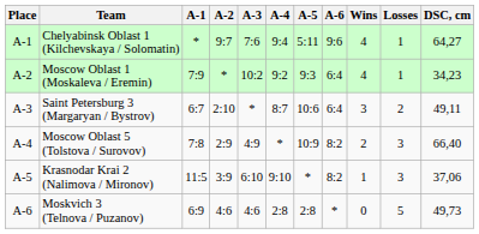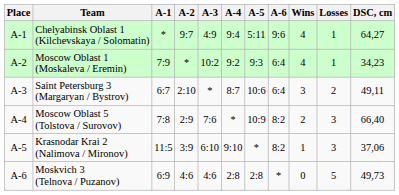Chelyabinsk Oblast 1 (Kilchevskaya / Solomatin) | A-3: 7:6 -> 4:9
Moscow Oblast 5 (Tolstova / Surovov) | A-3: 4:9 -> 7:6
